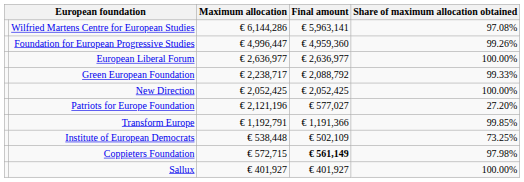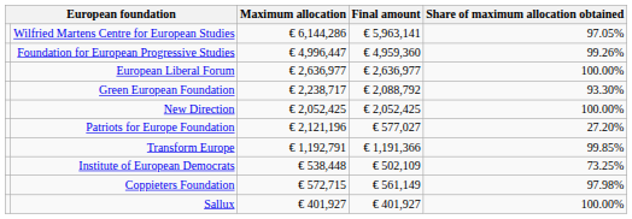Wilfried Martens Centre for European Studies | Share of maximum allocation obtained: 97.08% -> 97.05%
Green European Foundation | Share of maximum allocation obtained: 99.33% -> 93.30%
Coppieters Foundation | Final amount: bold -> normal
